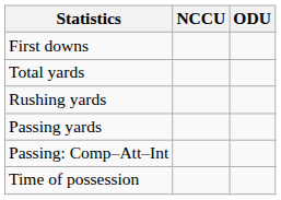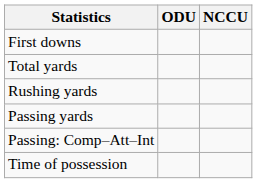columns swapped: NCCU <-> ODU
